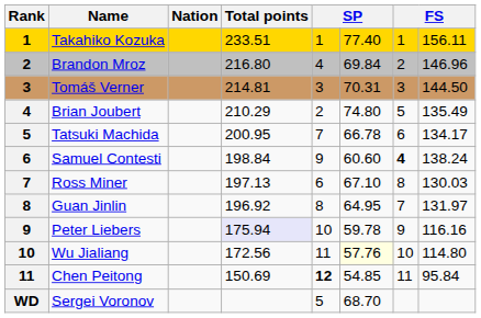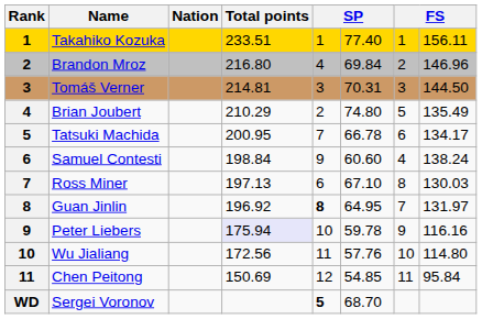Samuel Contesti | column 7: bold -> normal
Guan Jinlin | column 5: normal -> bold
Wu Jialiang | column 6: lightyellow background -> no background
Chen Peitong | column 5: bold -> normal
Sergei Voronov | column 5: normal -> bold
